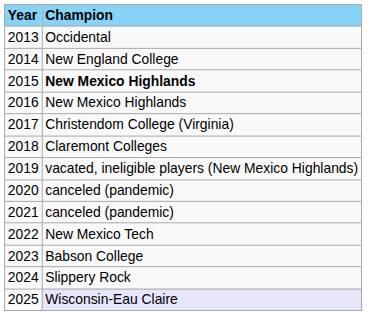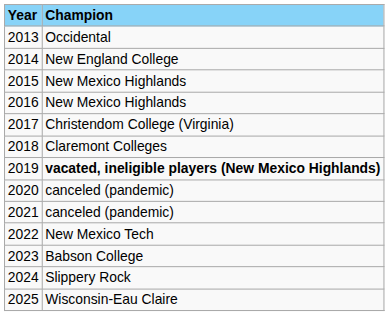2015 | Champion: bold -> normal
2019 | Champion: normal -> bold
2025 | Champion: lavender background -> no background
